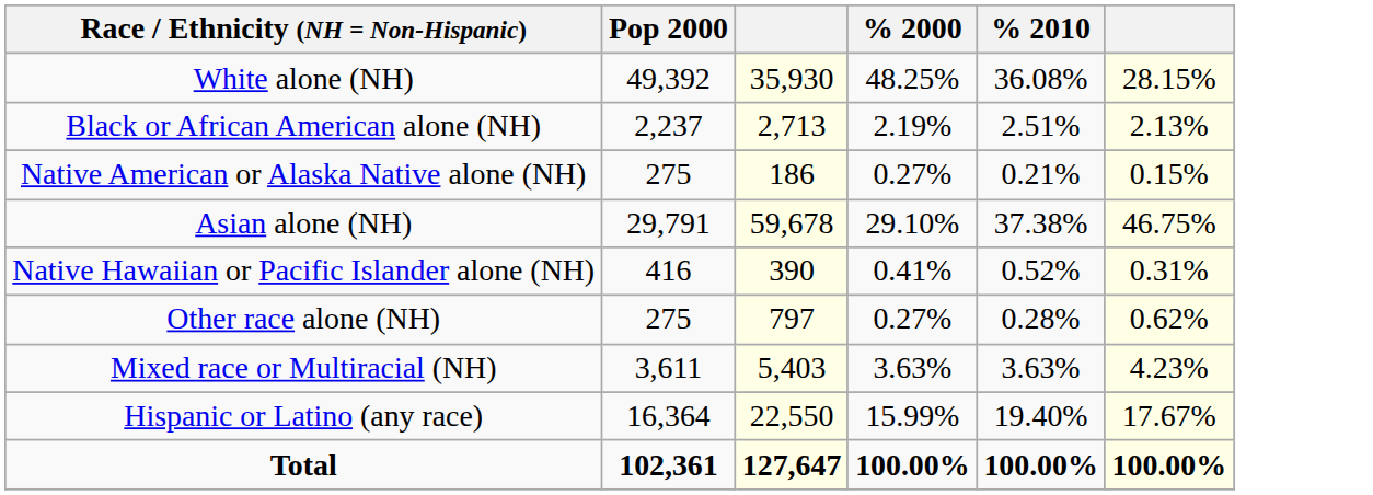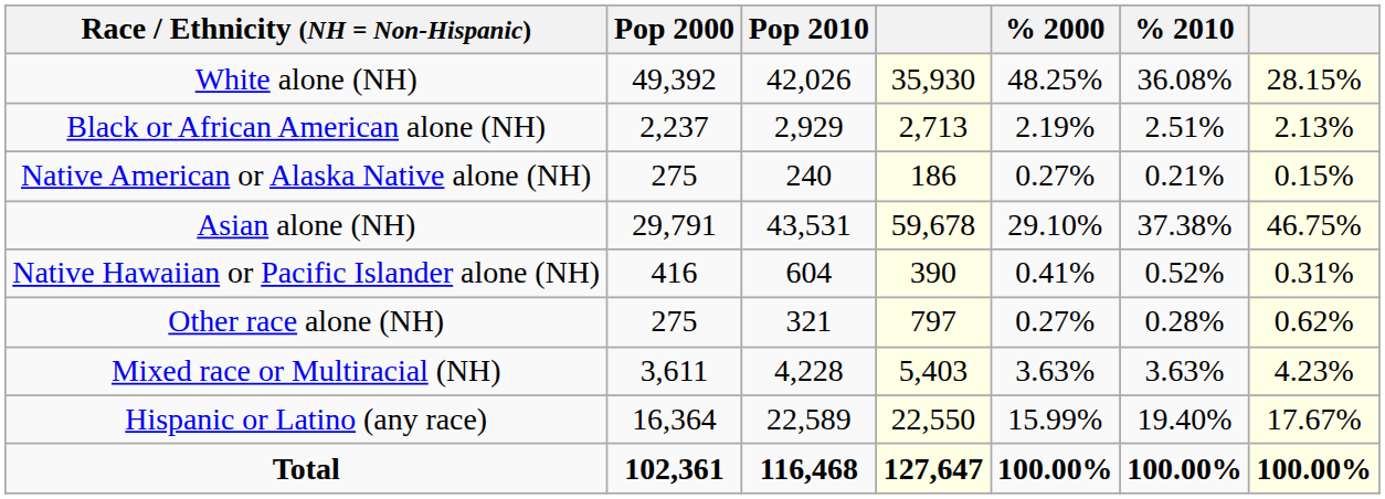+ column: Pop 2010 | 42,026 | 2,929 | 240 | 43,531 | 604 | 321 | 4,228 | 22,589 | 116,468
